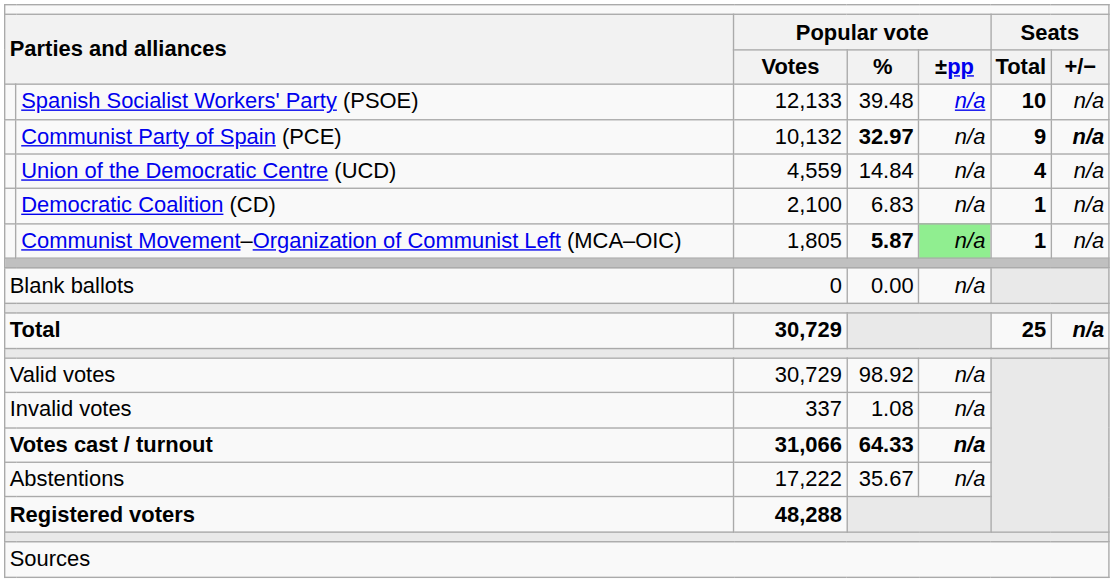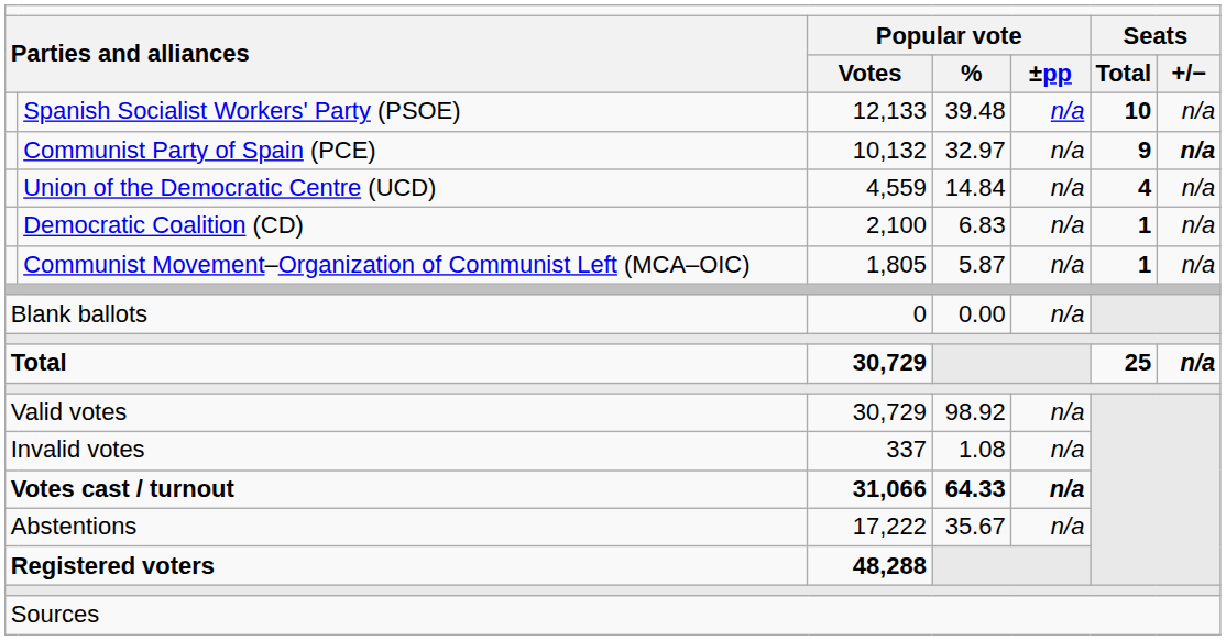Communist Party of Spain (PCE) | column 4: bold -> normal
Communist Movement–Organization of Communist Left (MCA–OIC) | column 4: bold -> normal
Communist Movement–Organization of Communist Left (MCA–OIC) | column 5: lightgreen background -> no background
